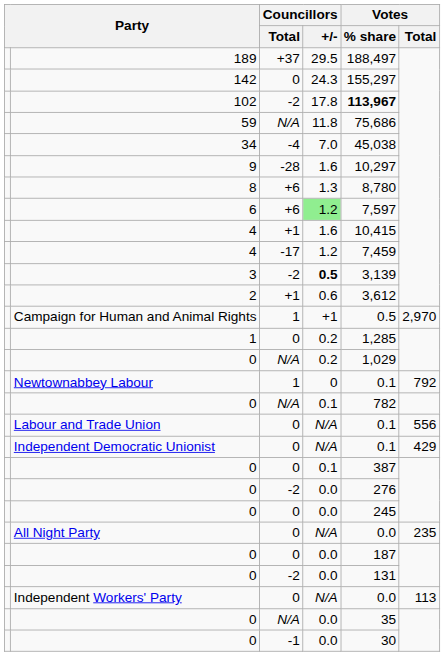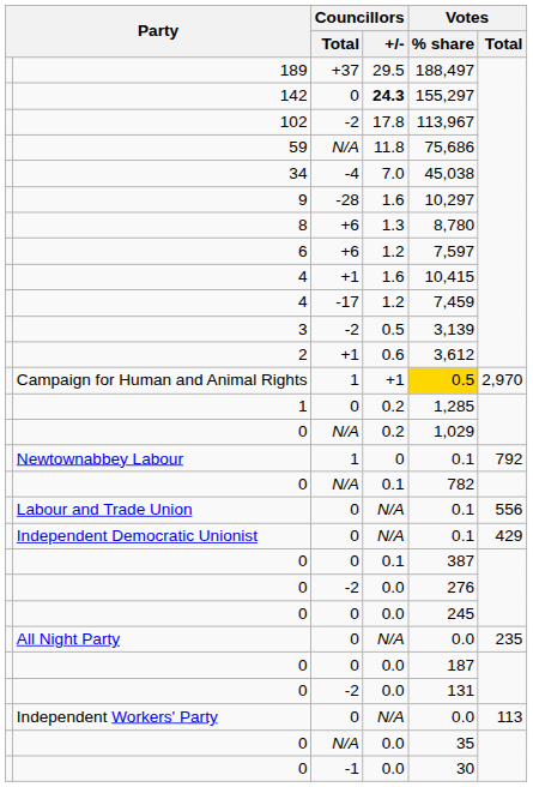142 | Councillors / +/-: normal -> bold
102 | Votes / % share: bold -> normal
6 | Councillors / +/-: lightgreen background -> no background
3 | Councillors / +/-: bold -> normal
Campaign for Human and Animal Rights | Votes / % share: no background -> gold background
